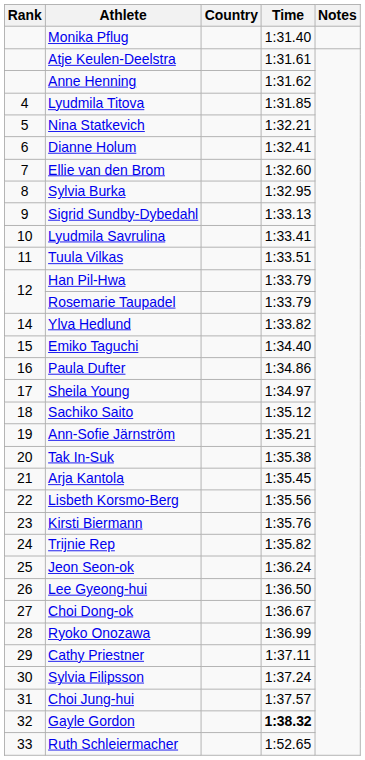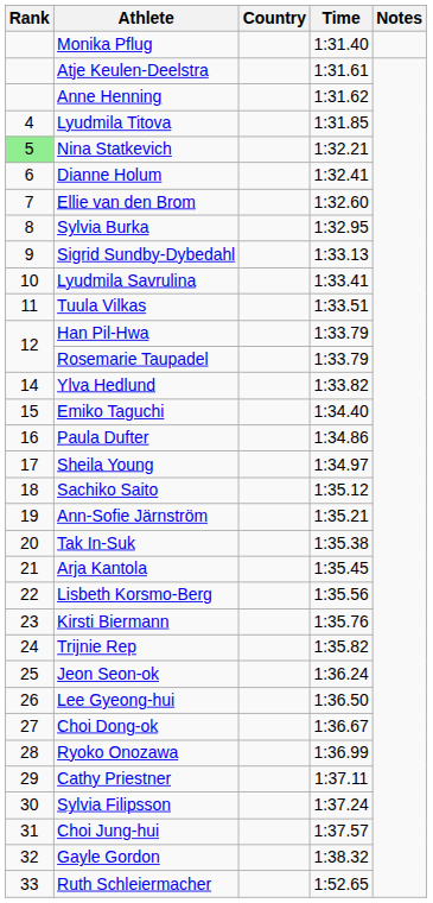Nina Statkevich | Rank: no background -> lightgreen background
Gayle Gordon | Time: bold -> normal
